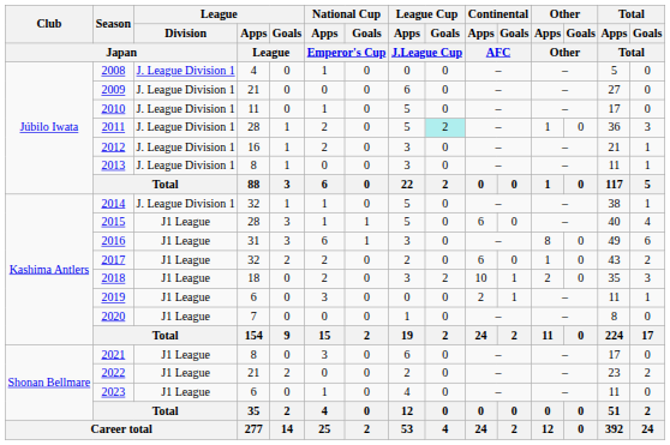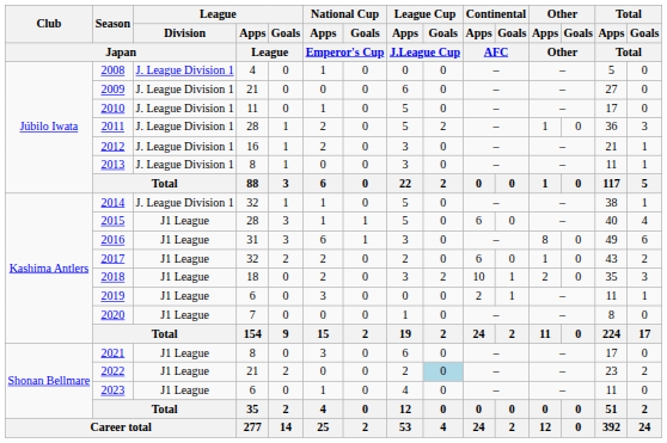2011 | League Cup / Goals / J.League Cup: paleturquoise background -> no background
2022 | League Cup / Goals / J.League Cup: no background -> lightblue background
